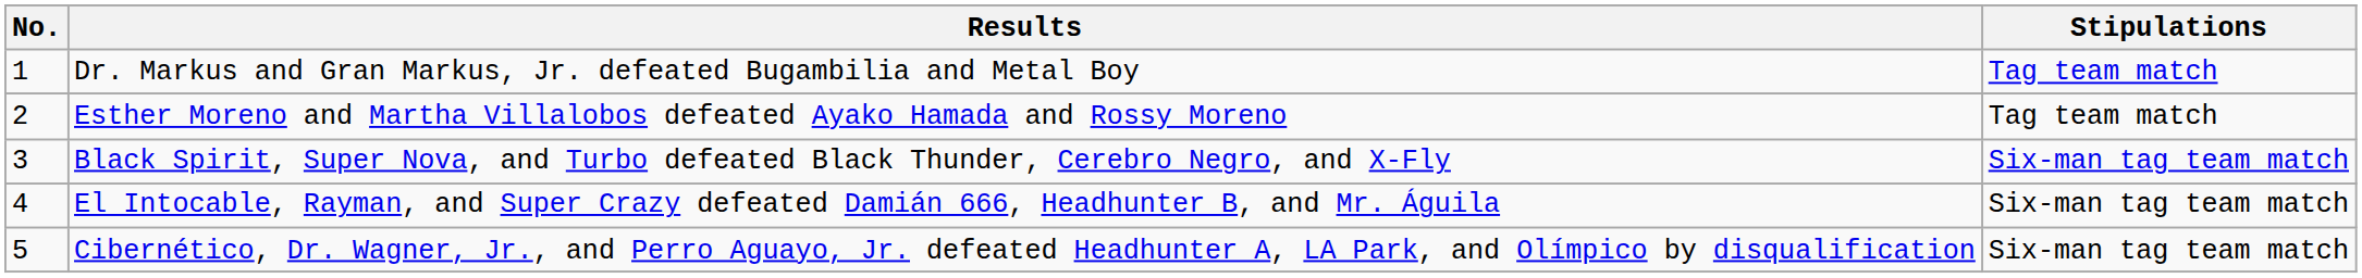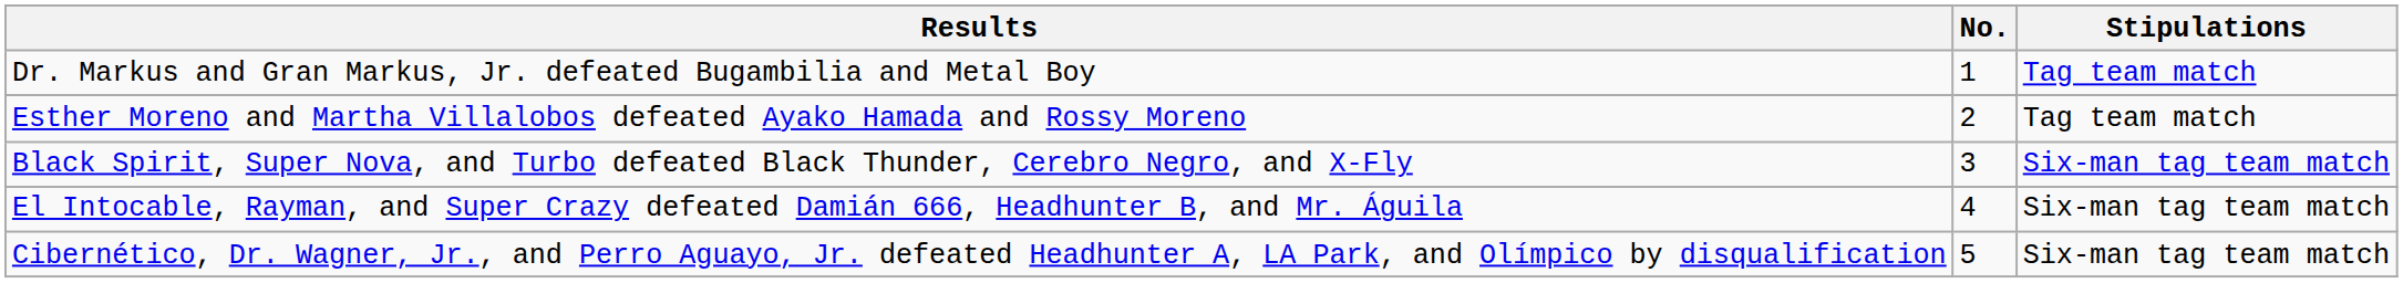columns swapped: No. <-> Results
